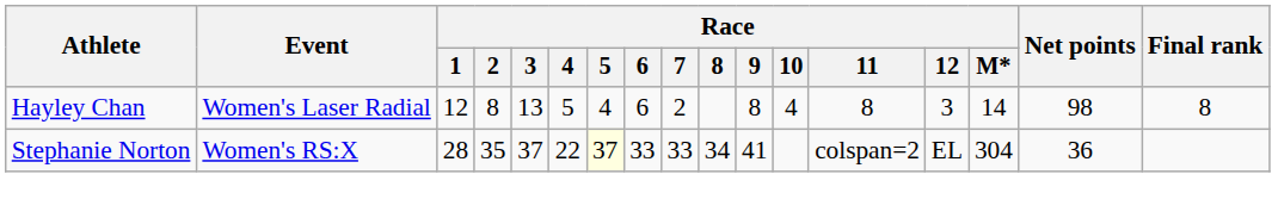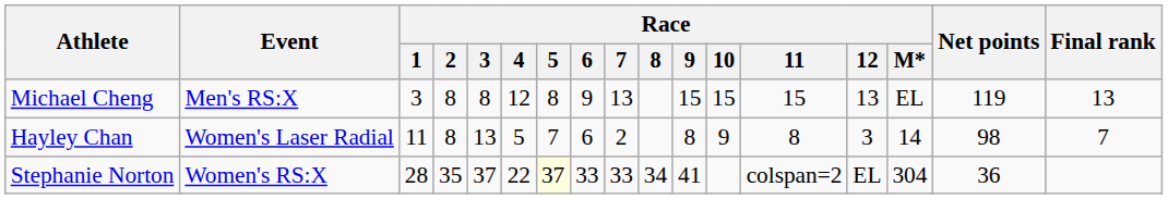+ row: Michael Cheng | Men's RS:X | 3 | 8 | 8 | 12 | 8 | 9 | 13 | 15 | 15 | 15 | 13 | EL | 119 | 13
Hayley Chan | Race / 1: 12 -> 11
Hayley Chan | Race / 5: 4 -> 7
Hayley Chan | Race / 10: 4 -> 9
Hayley Chan | Final rank: 8 -> 7
